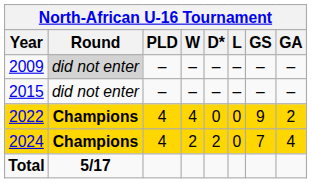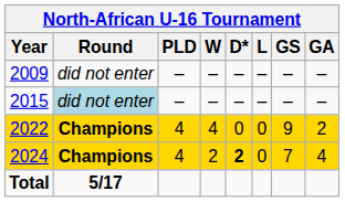2009 | Round: lightgrey background -> no background
2015 | Round: no background -> lightblue background
2024 | D*: normal -> bold
